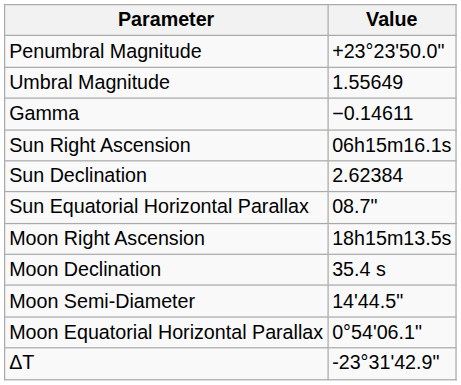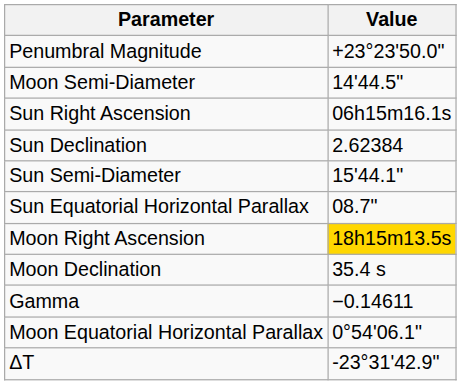- row: Umbral Magnitude | 1.55649
rows swapped: Gamma <-> Moon Semi-Diameter
+ row: Sun Semi-Diameter | 15'44.1"
Moon Right Ascension | Value: no background -> gold background
